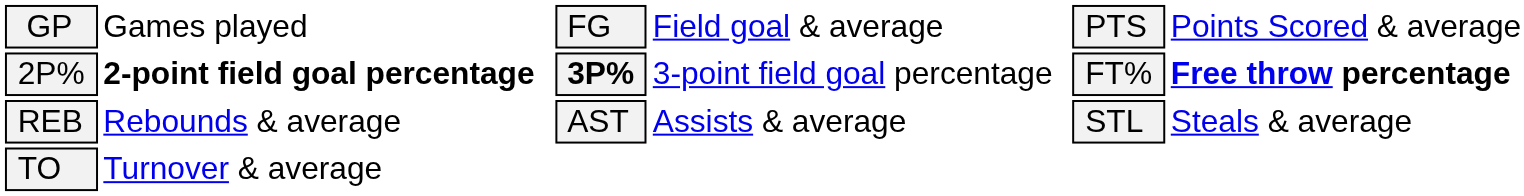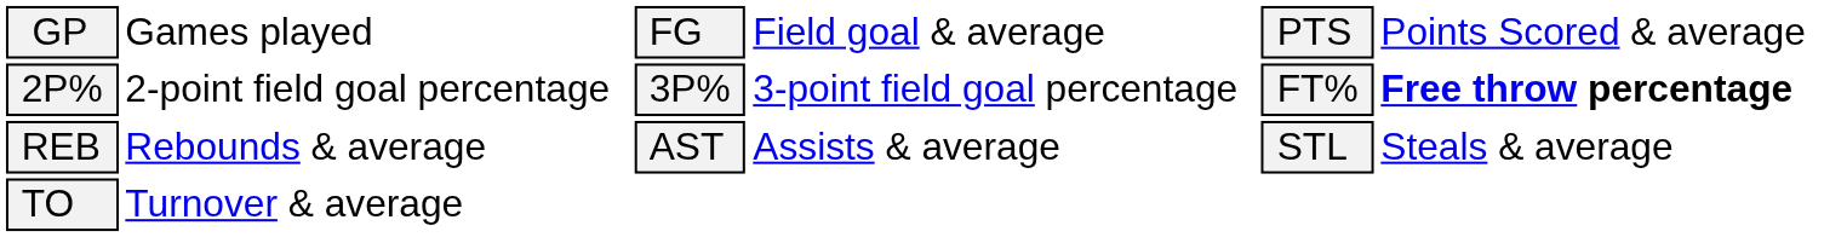2P% | column 2: bold -> normal
2P% | column 3: bold -> normal
